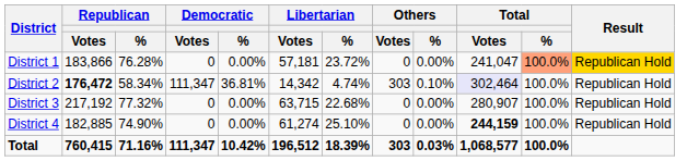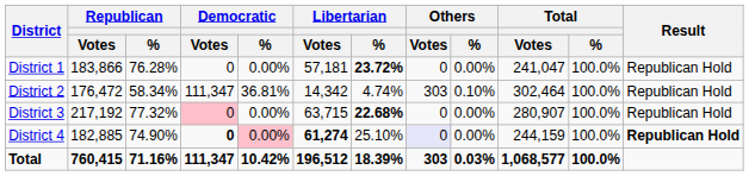District 1 | Libertarian / %: normal -> bold
District 1 | Total / %: lightsalmon background -> no background
District 1 | Result: gold background -> no background
District 2 | Republican / Votes: bold -> normal
District 2 | Total / Votes: lavender background -> no background
District 3 | Democratic / Votes: no background -> pink background
District 3 | Libertarian / %: normal -> bold
District 4 | Democratic / Votes: normal -> bold
District 4 | Democratic / %: no background -> pink background
District 4 | Libertarian / Votes: normal -> bold
District 4 | Others / Votes: no background -> lavender background
District 4 | Total / Votes: bold -> normal
District 4 | Result: normal -> bold
